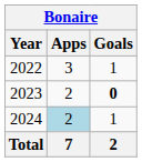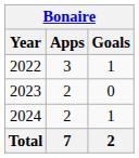2023 | Goals: bold -> normal
2024 | Apps: lightblue background -> no background
